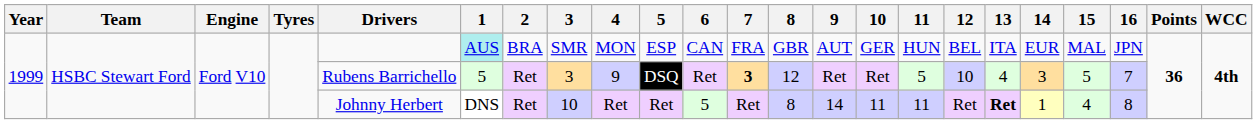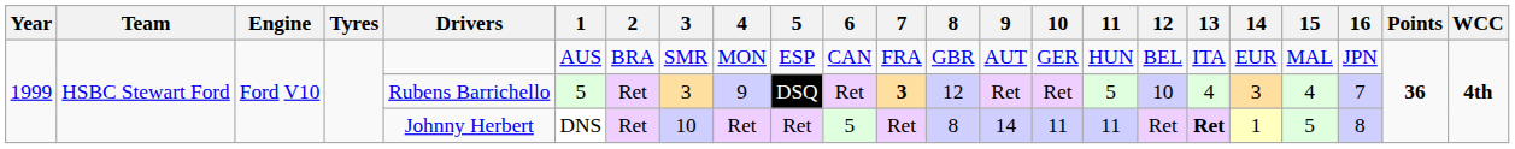row 2 | 1: paleturquoise background -> no background
row 3 | 15: 5 -> 4
row 4 | 15: 4 -> 5
